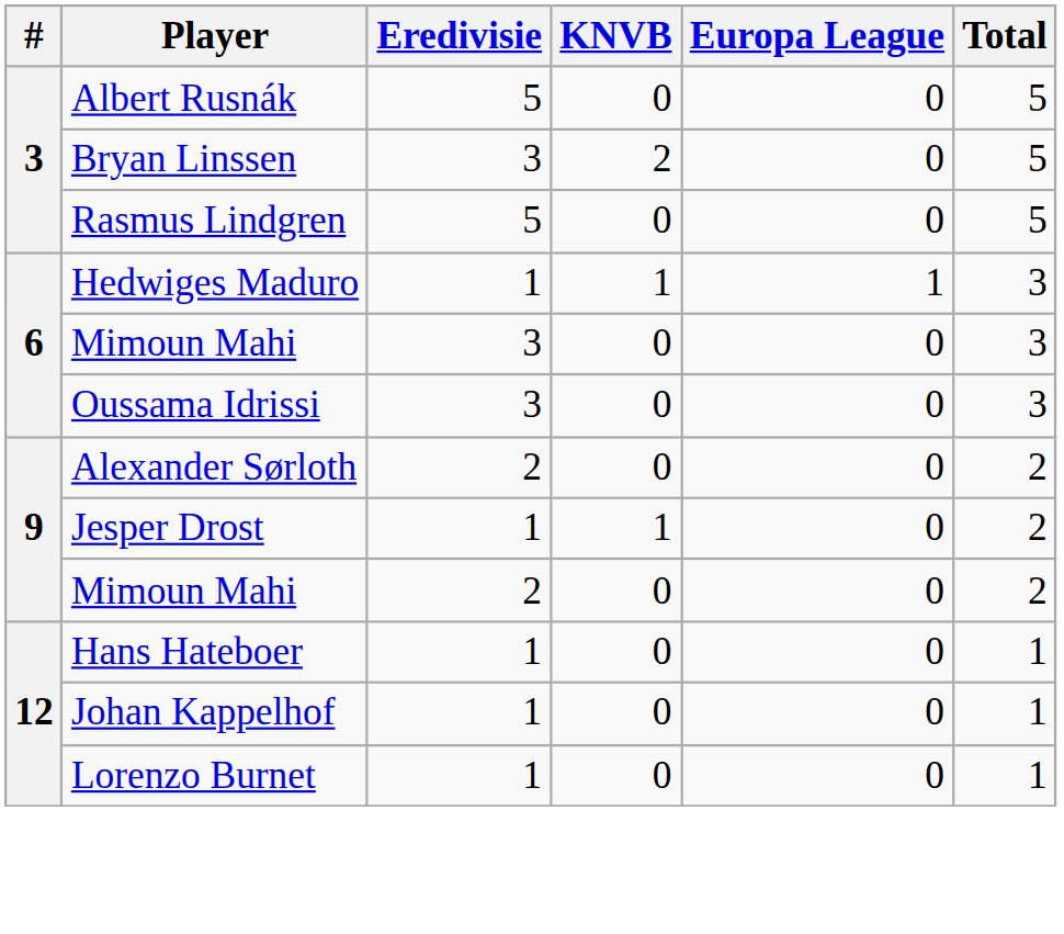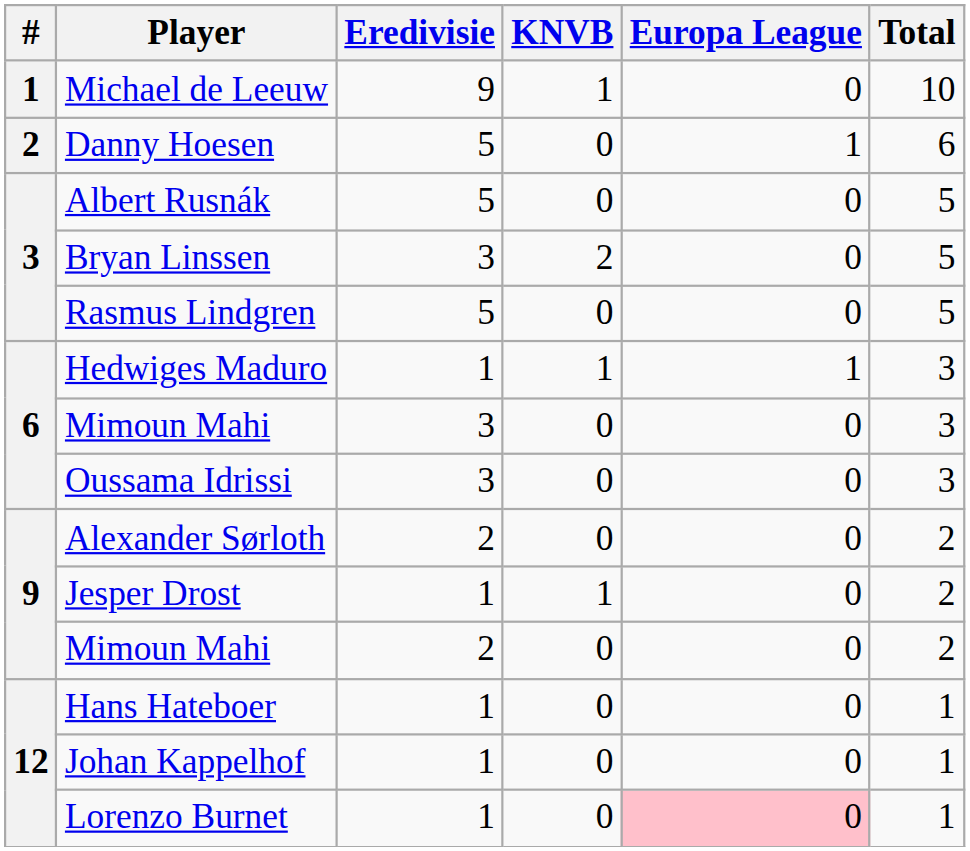+ row: 1 | Michael de Leeuw | 9 | 1 | 0 | 10
+ row: 2 | Danny Hoesen | 5 | 0 | 1 | 6
Lorenzo Burnet | Europa League: no background -> pink background
